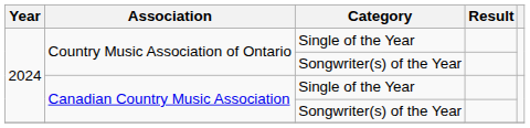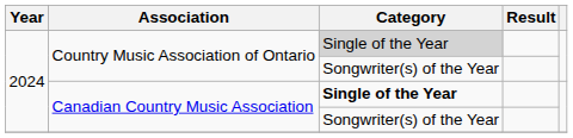Country Music Association of Ontario / Single of the Year | Category: no background -> lightgrey background
Canadian Country Music Association / Single of the Year | Category: normal -> bold
